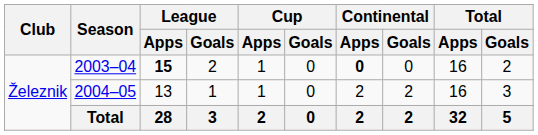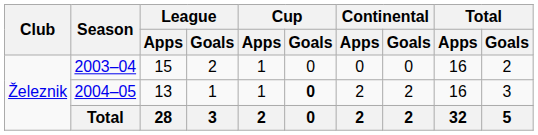2003–04 | League / Apps: bold -> normal
2003–04 | Continental / Apps: bold -> normal
2004–05 | Cup / Goals: normal -> bold
